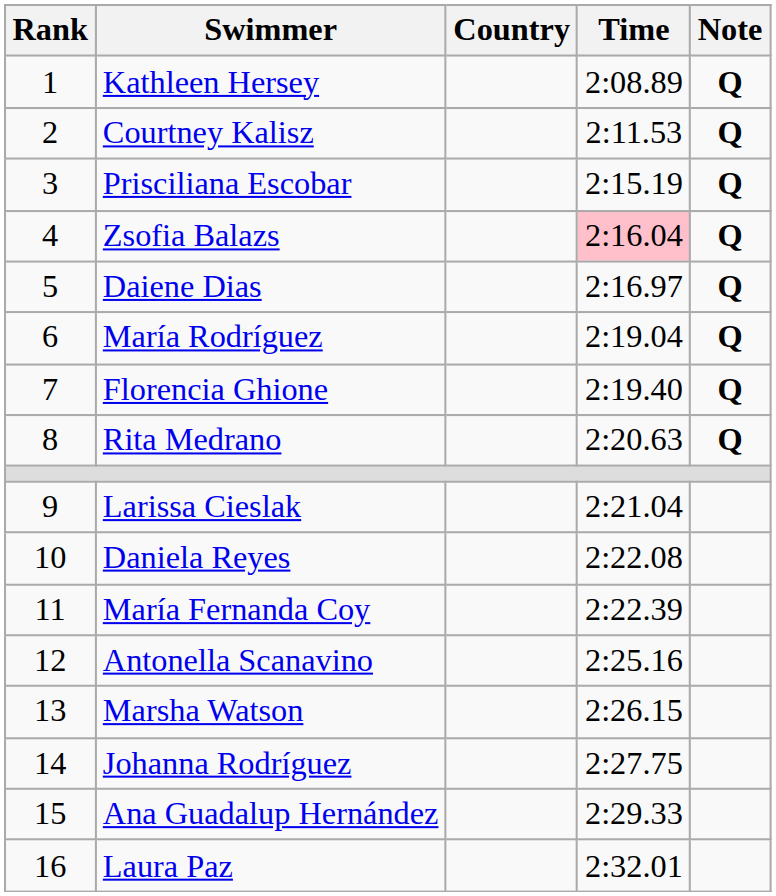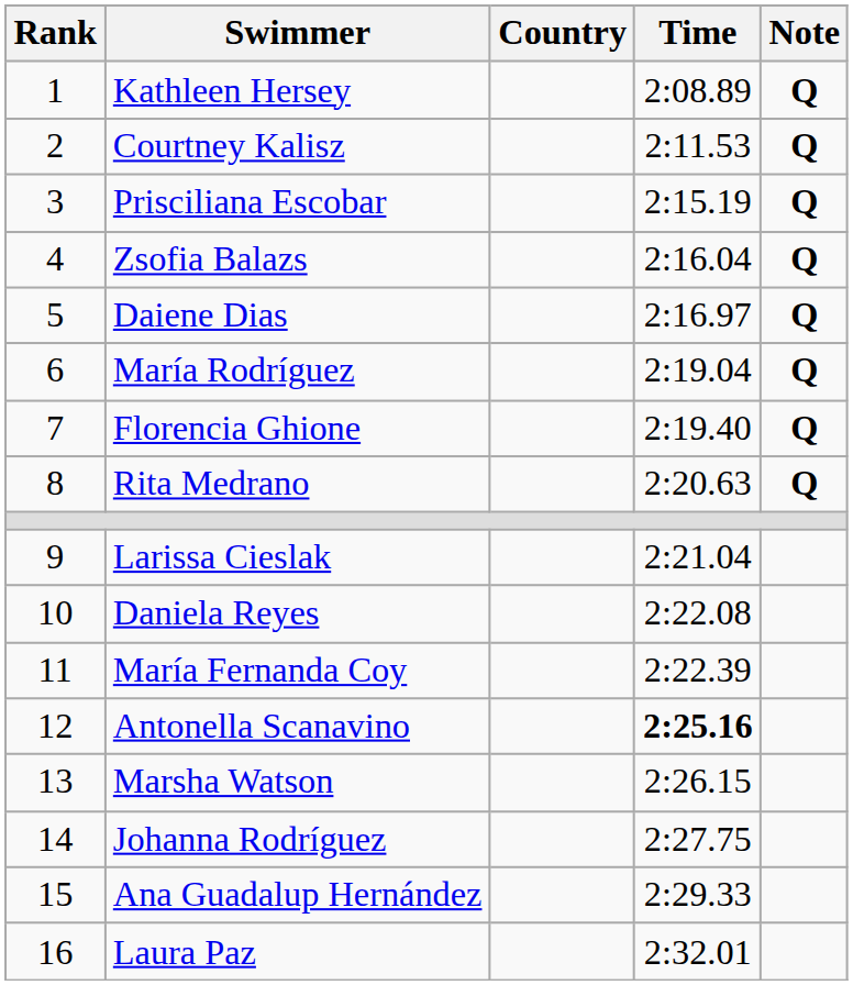Zsofia Balazs | Time: pink background -> no background
Antonella Scanavino | Time: normal -> bold
